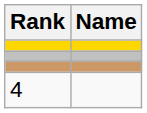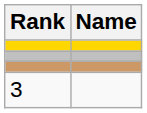row 5 | Rank: 4 -> 3
